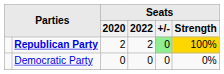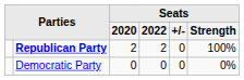Republican Party | Seats / +/-: lightgreen background -> no background
Republican Party | Seats / Strength: gold background -> no background
